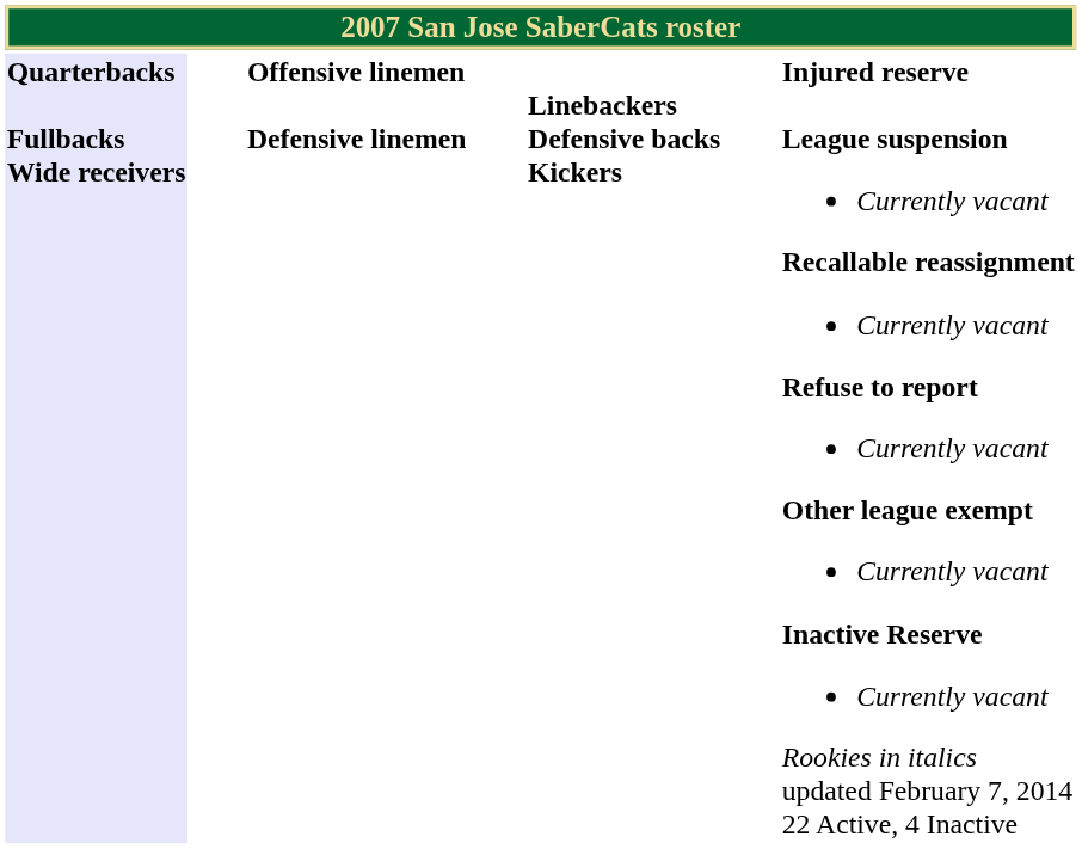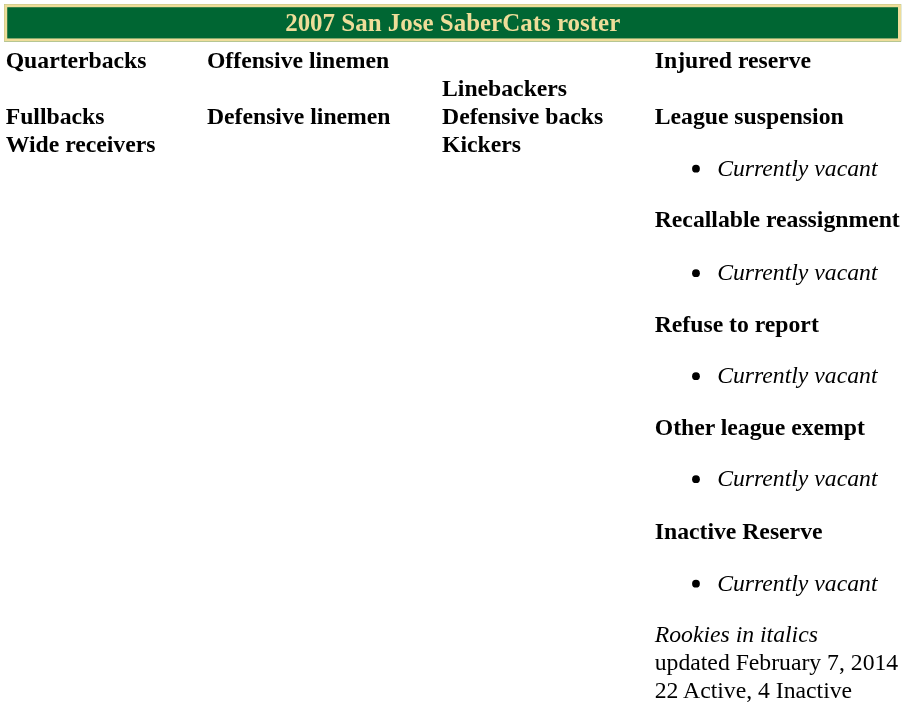Quarterbacks Fullbacks Wide receivers | column 1: lavender background -> no background
